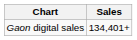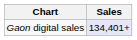Gaon digital sales | Sales: no background -> lavender background
